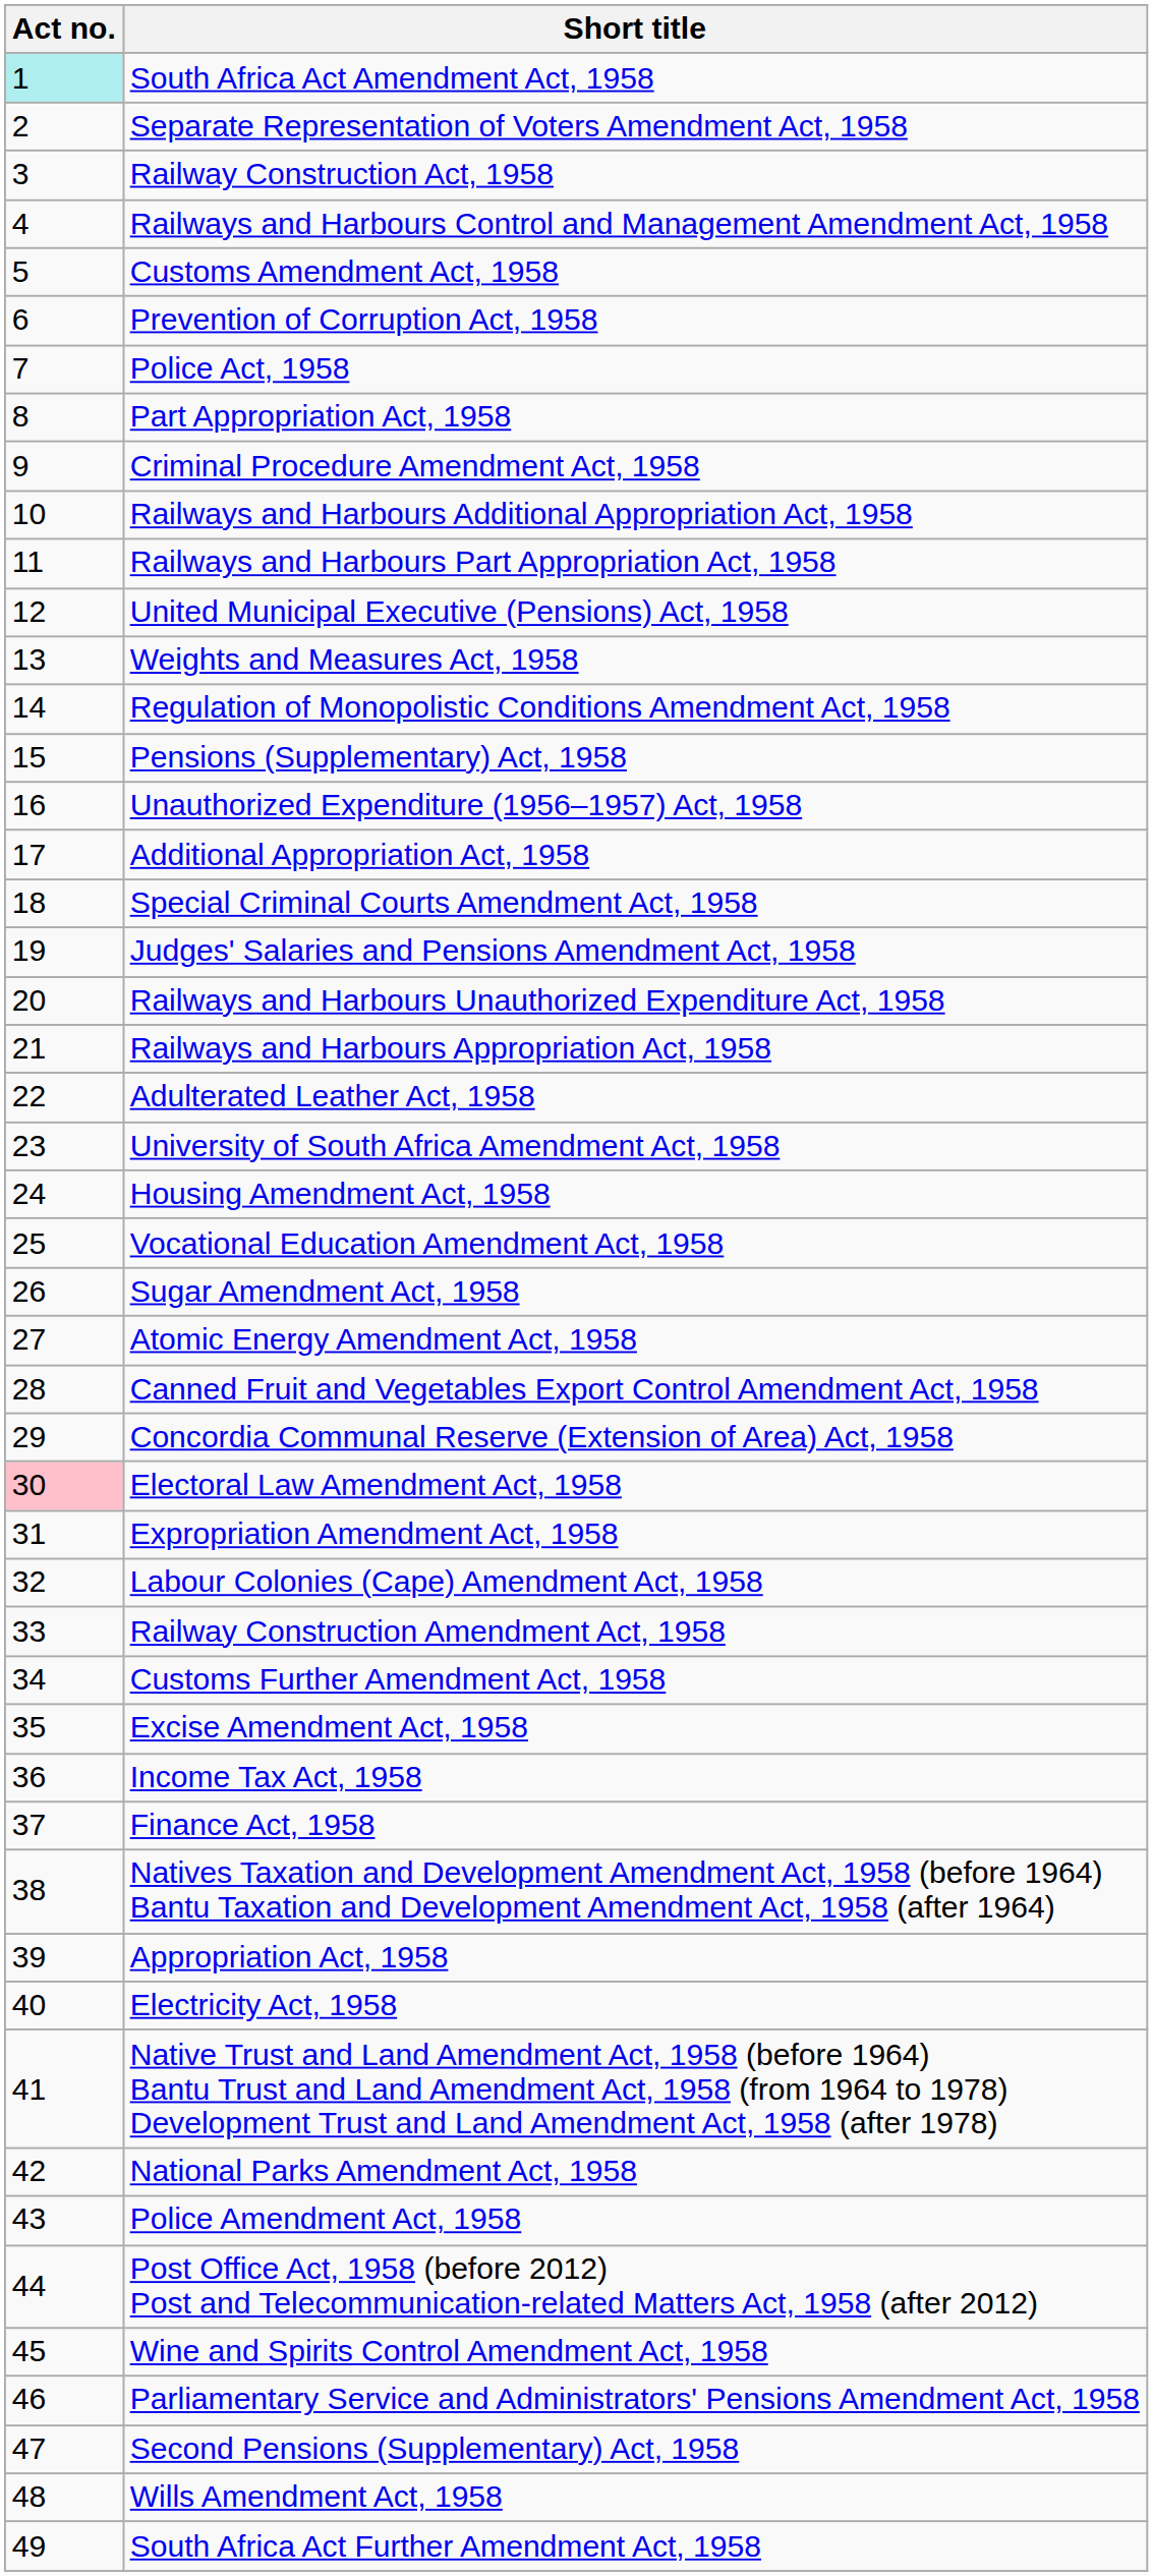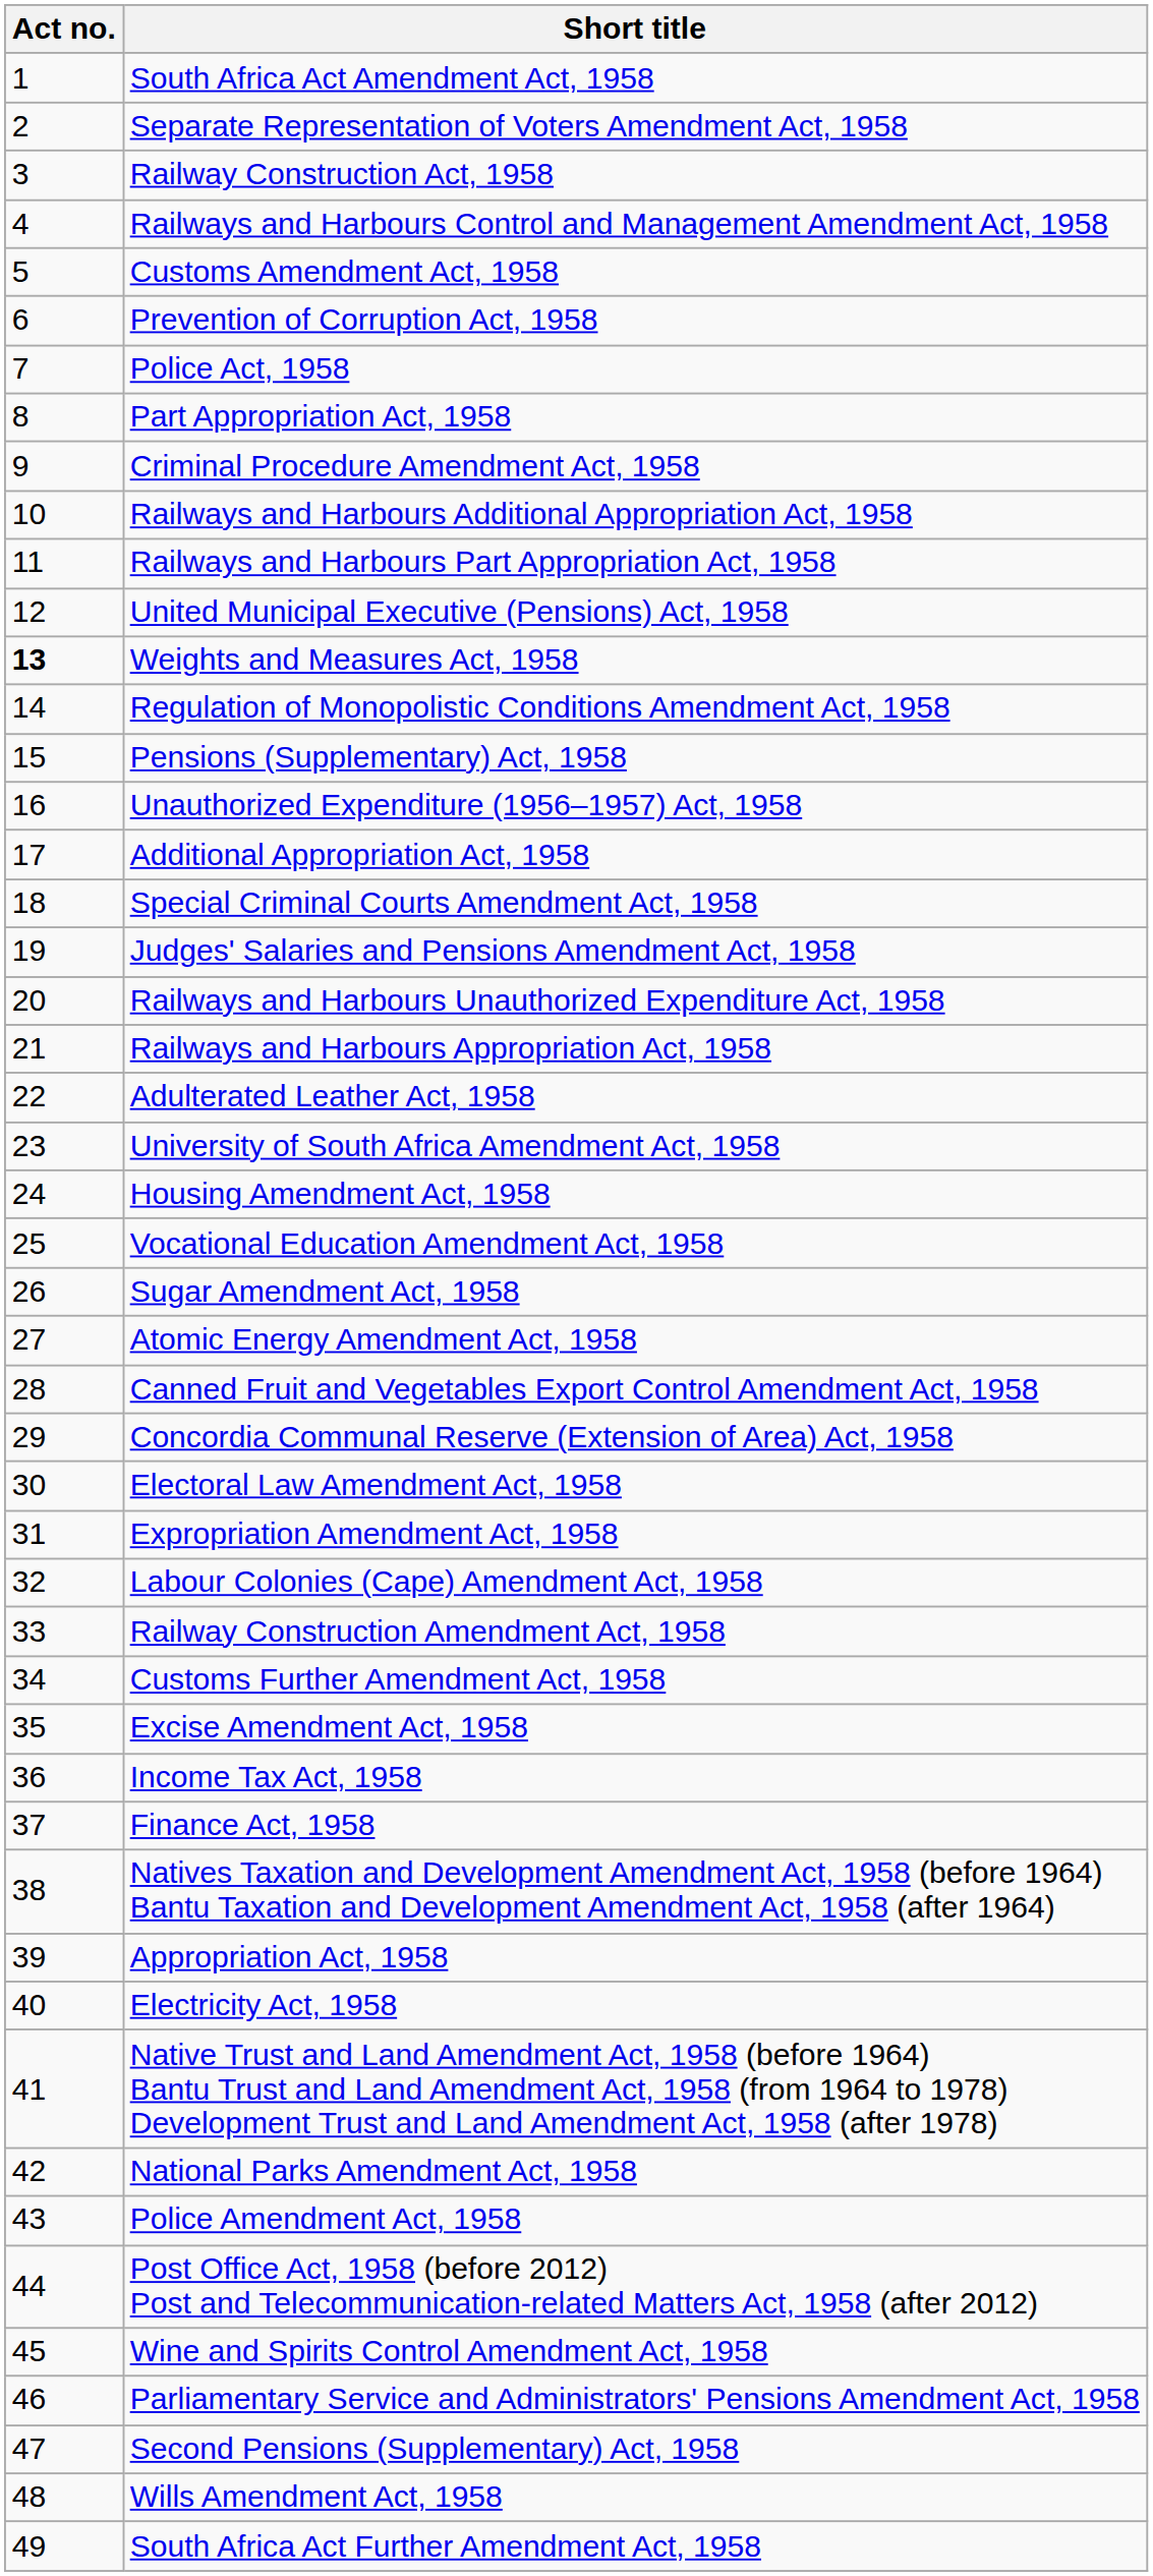South Africa Act Amendment Act, 1958 | Act no.: paleturquoise background -> no background
Weights and Measures Act, 1958 | Act no.: normal -> bold
Electoral Law Amendment Act, 1958 | Act no.: pink background -> no background
